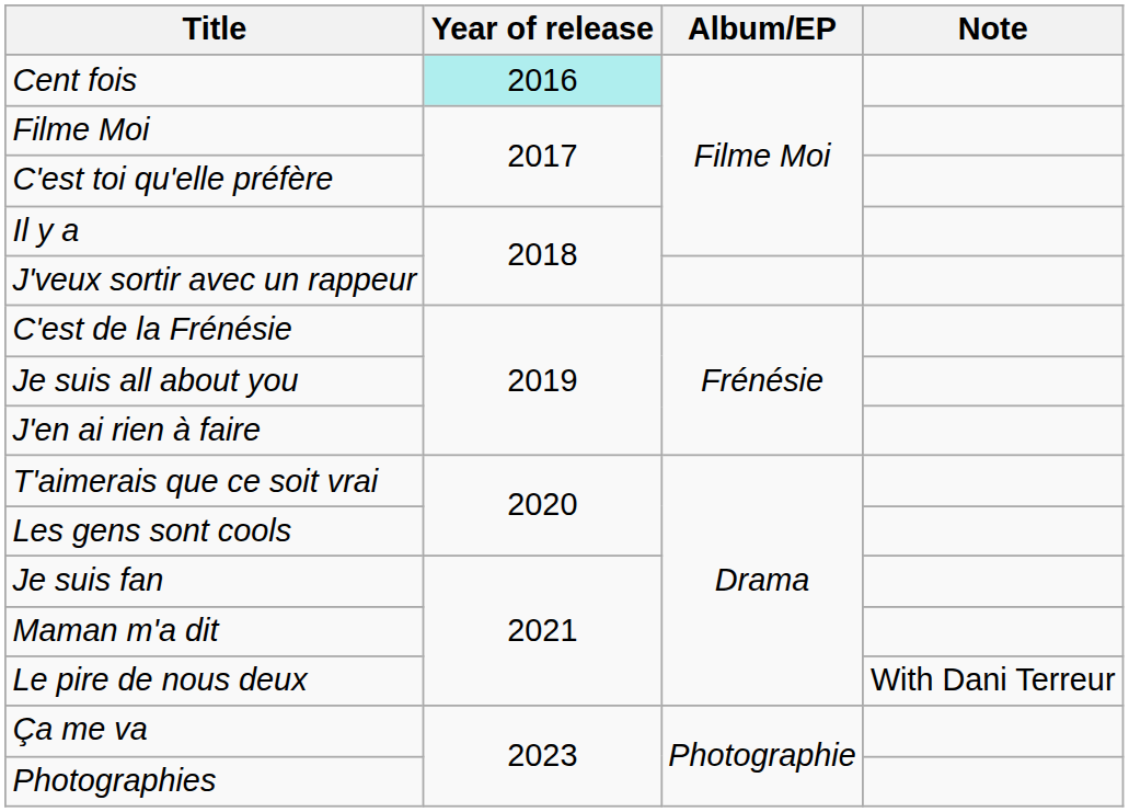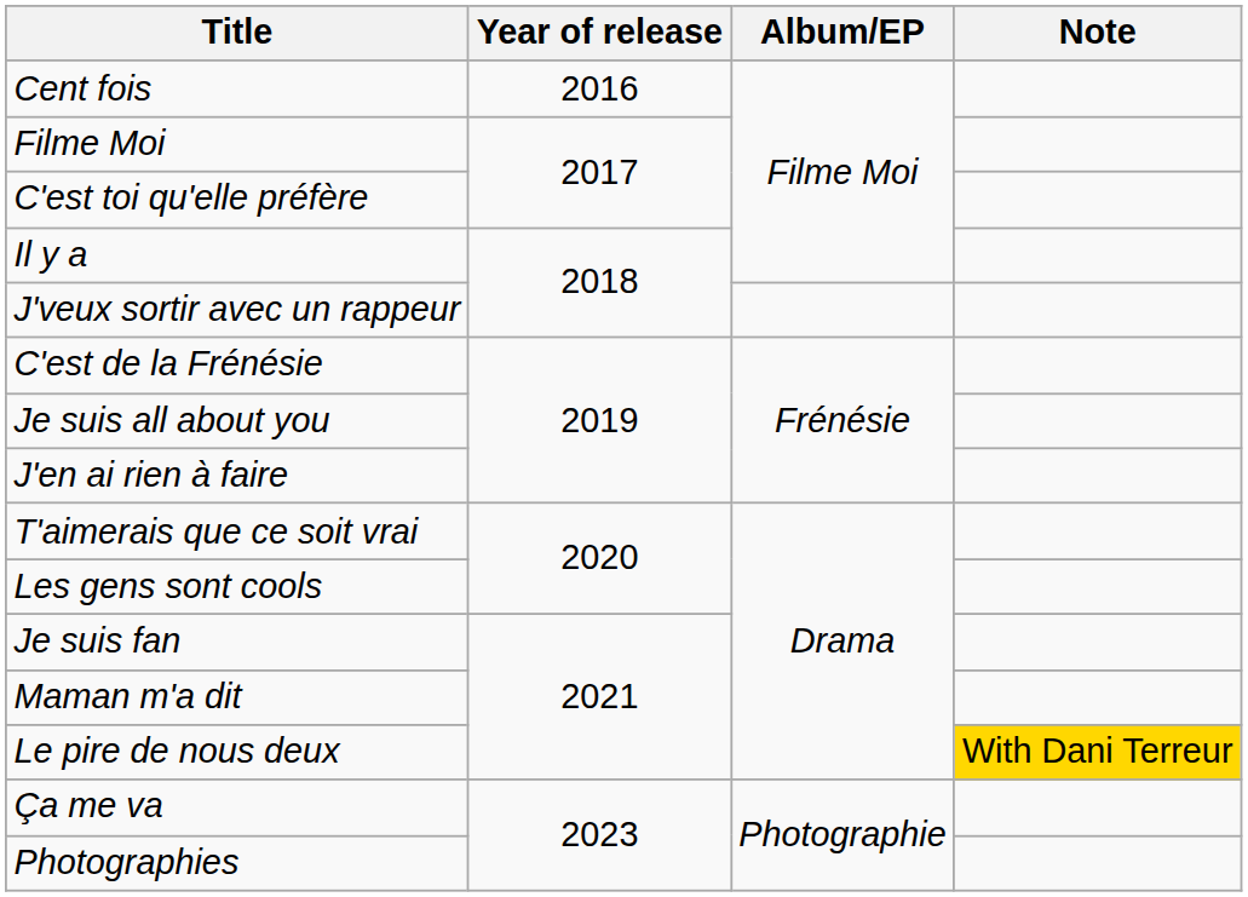Cent fois | Year of release: paleturquoise background -> no background
Le pire de nous deux | Note: no background -> gold background
